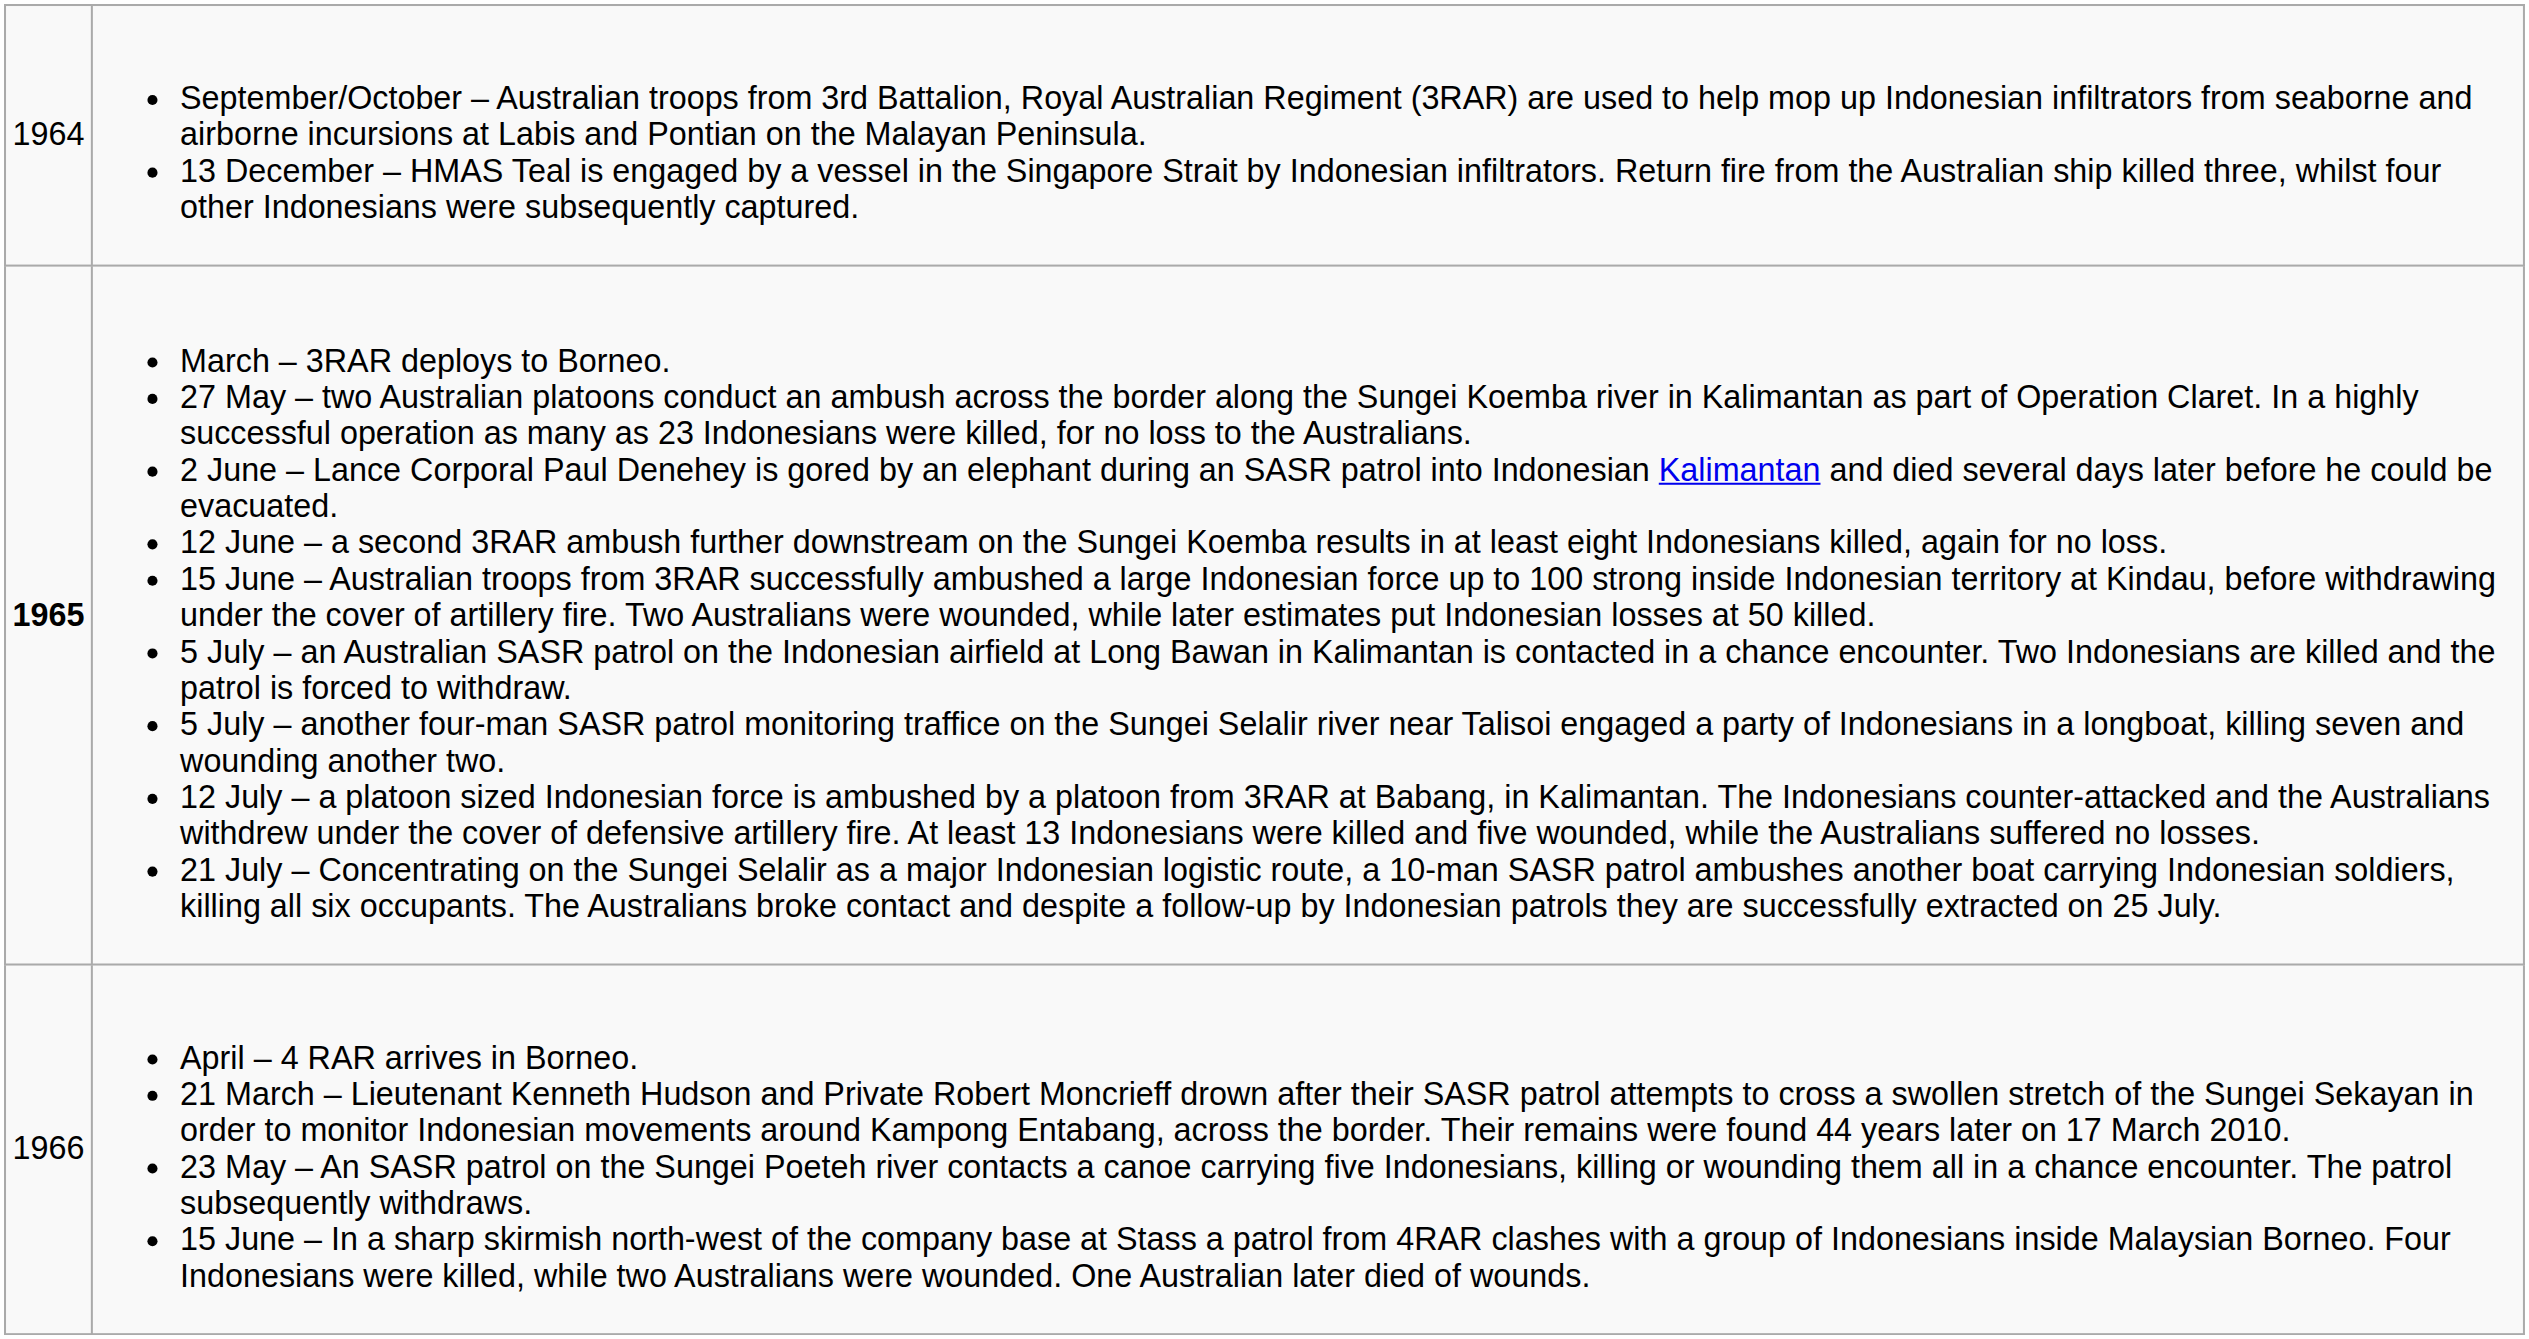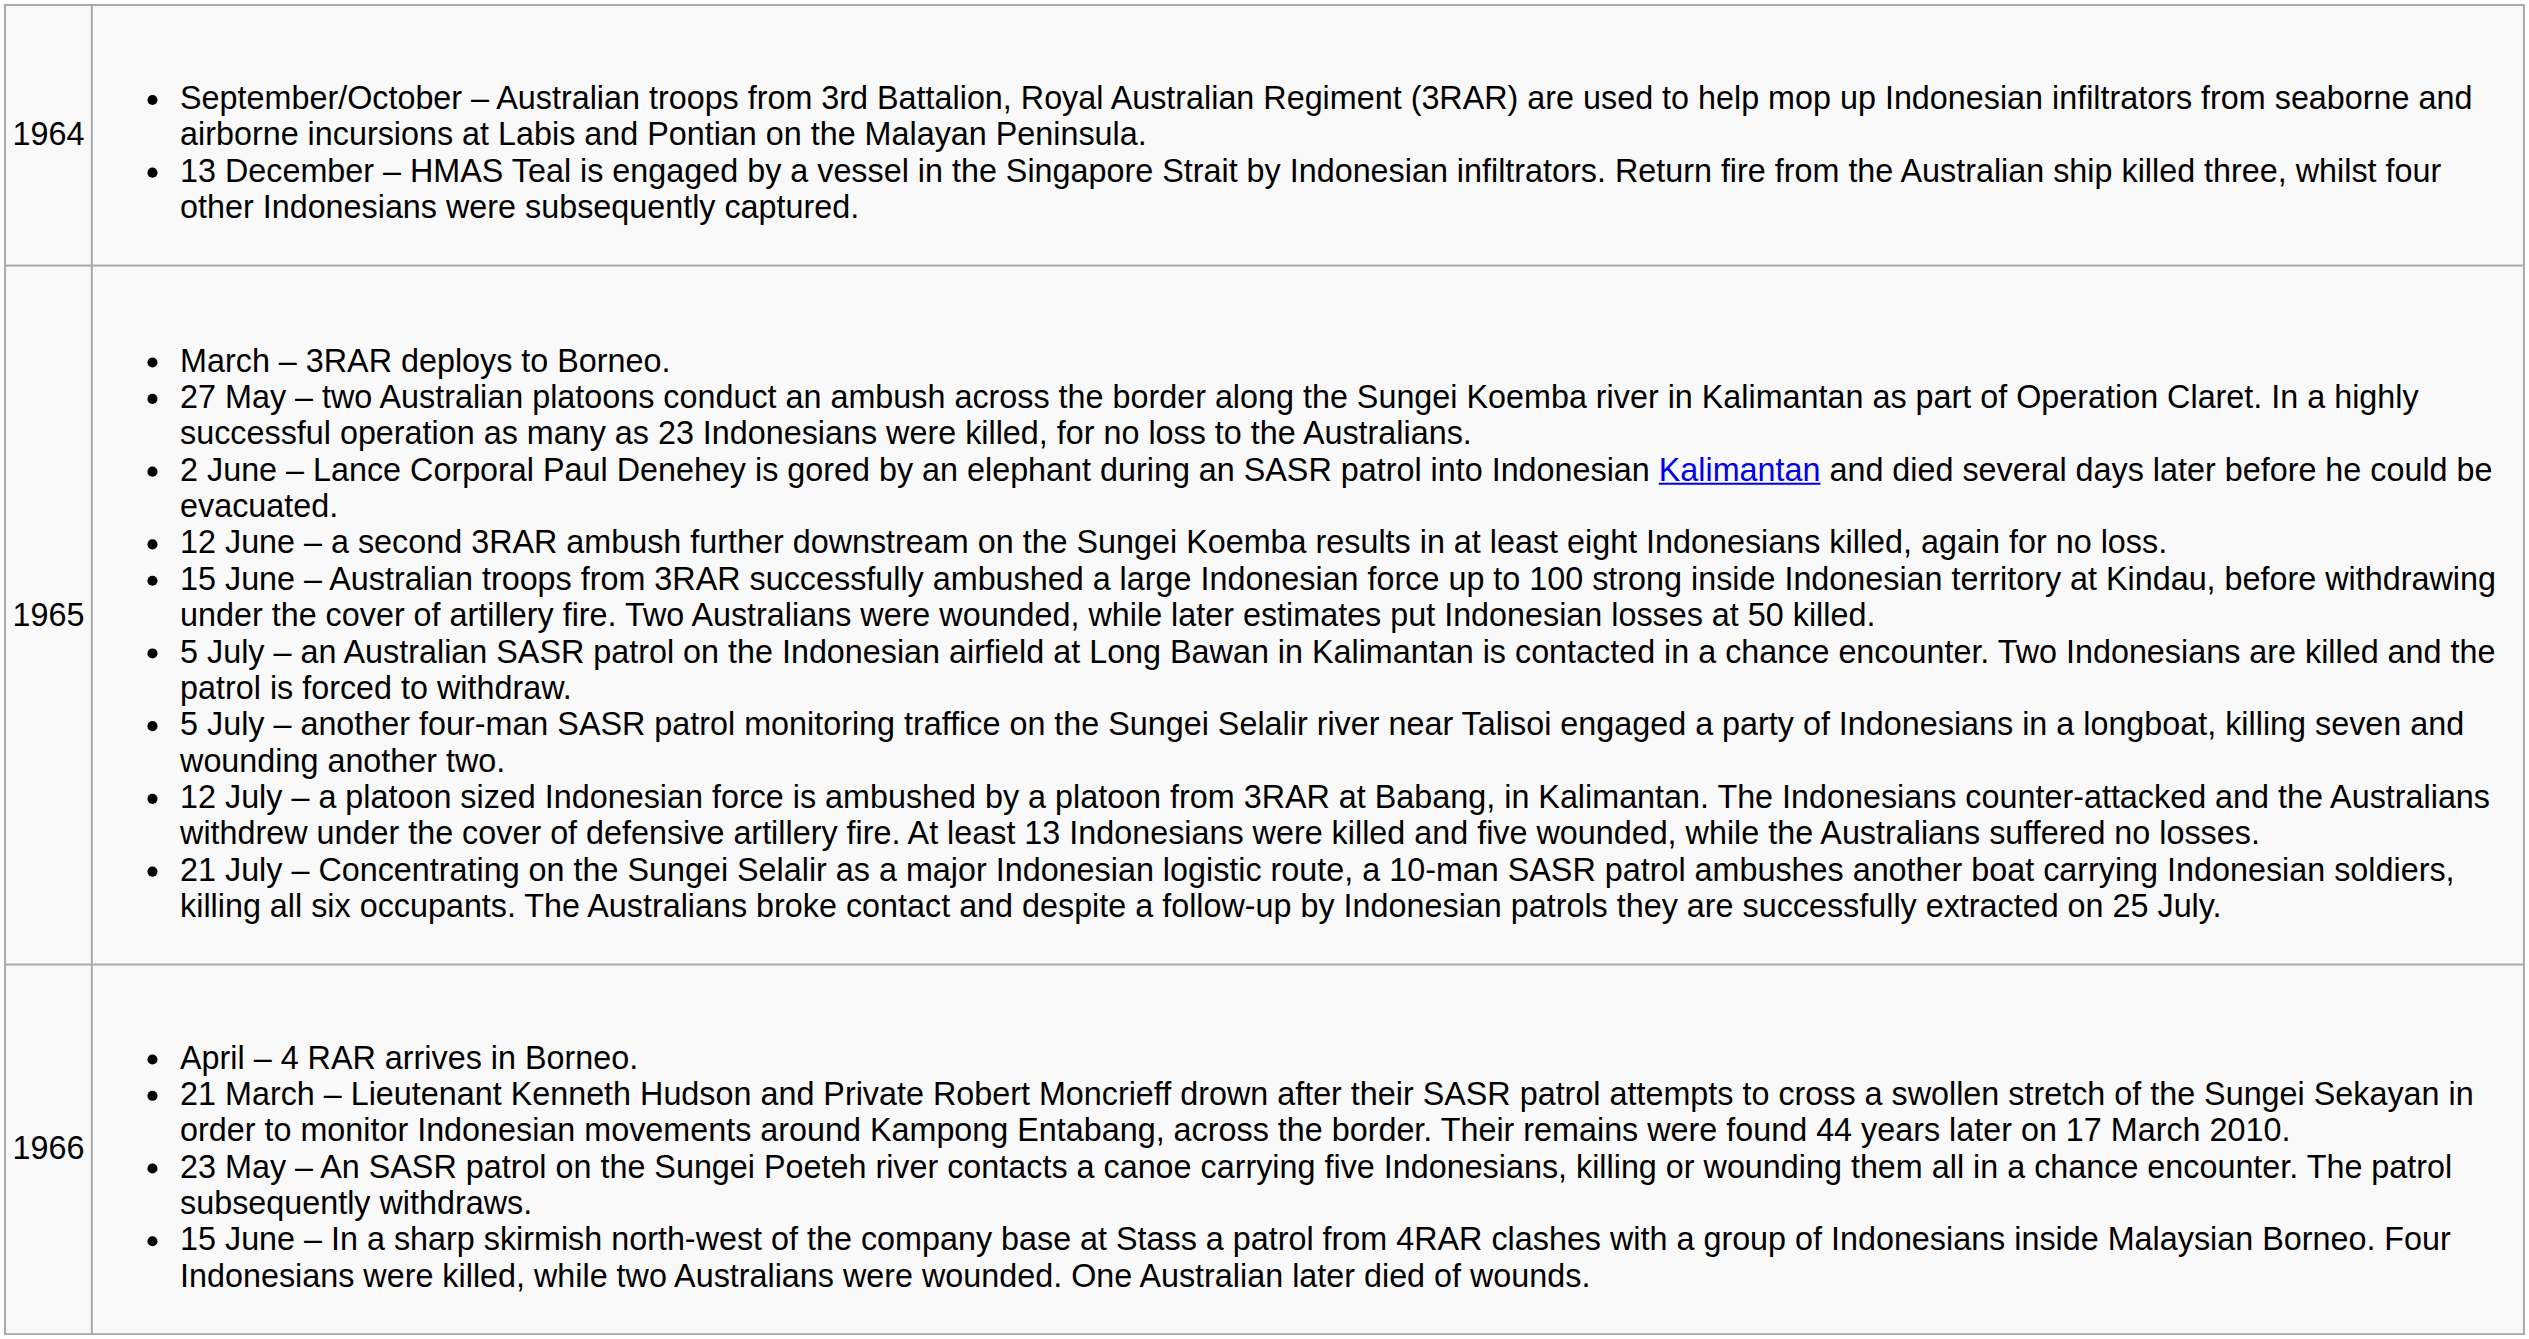row 2 | column 1: bold -> normal
